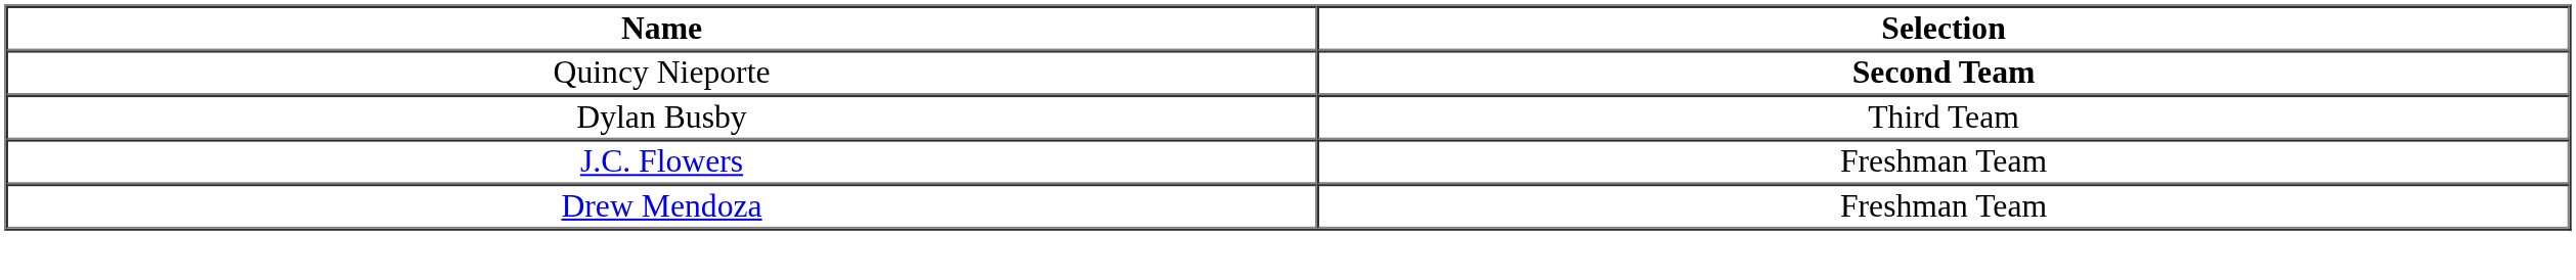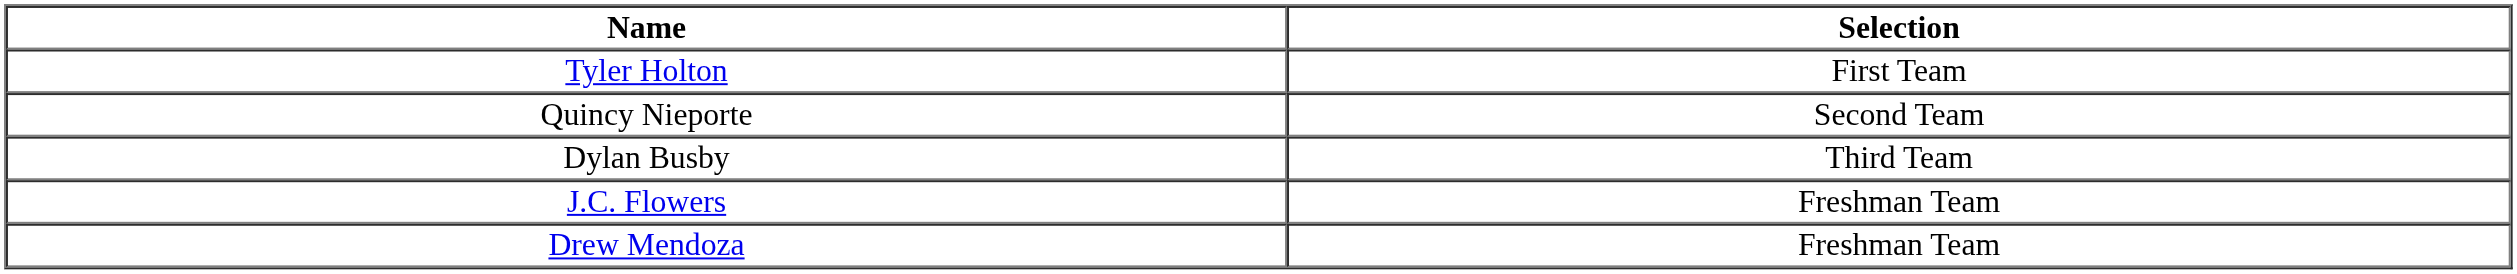+ row: Tyler Holton | First Team
Quincy Nieporte | Selection: bold -> normal
